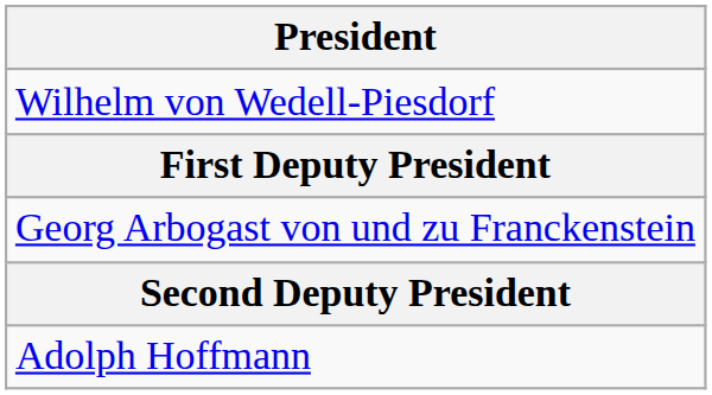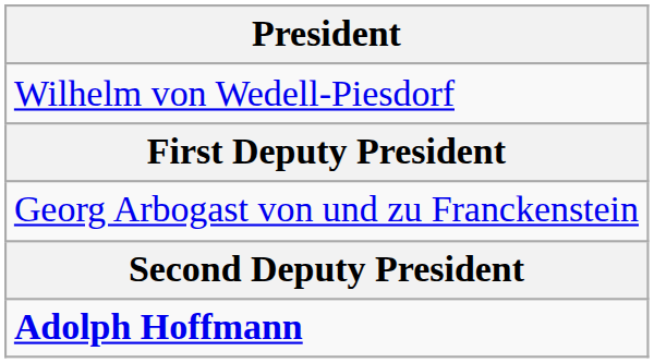row 6 | column 1: normal -> bold
